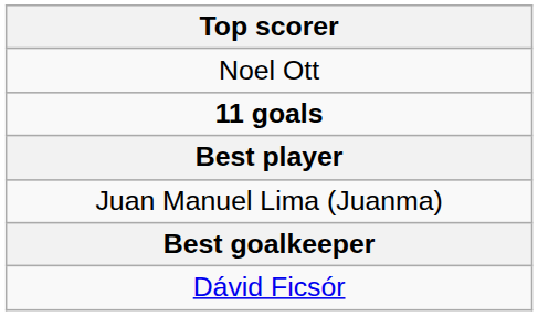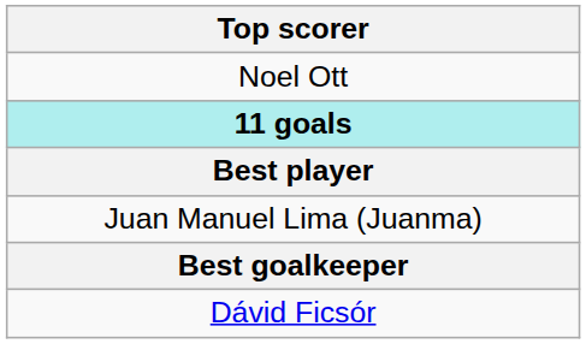row 3 | column 1: no background -> paleturquoise background
